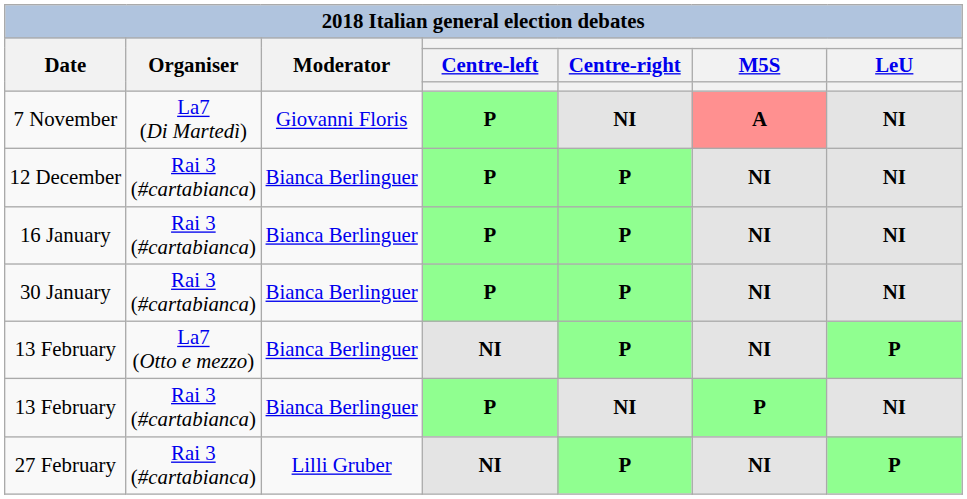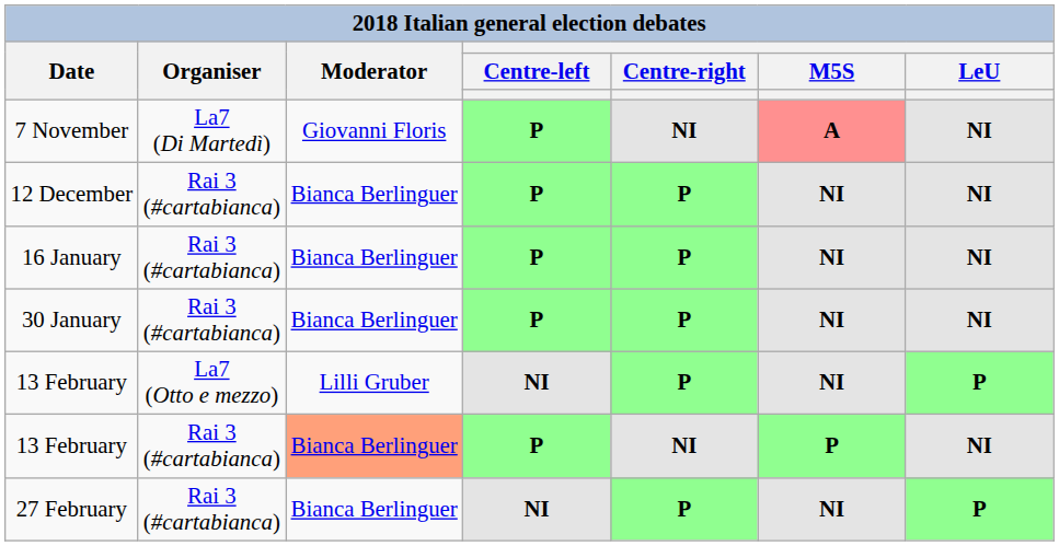13 February / La7 (Otto e mezzo) | Moderator: Bianca Berlinguer -> Lilli Gruber
13 February / Rai 3 (#cartabianca) | Moderator: no background -> lightsalmon background
27 February | Moderator: Lilli Gruber -> Bianca Berlinguer
